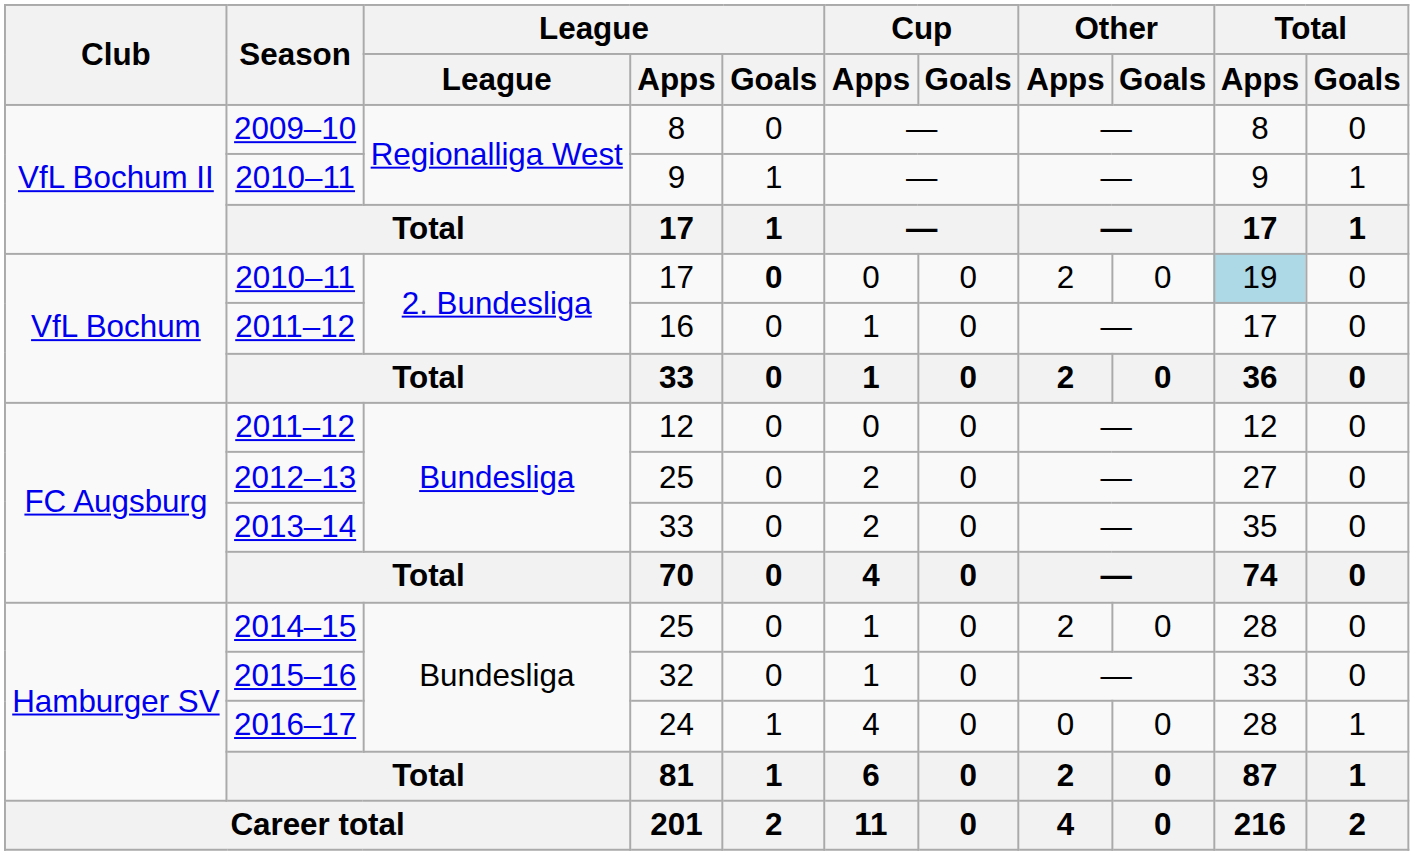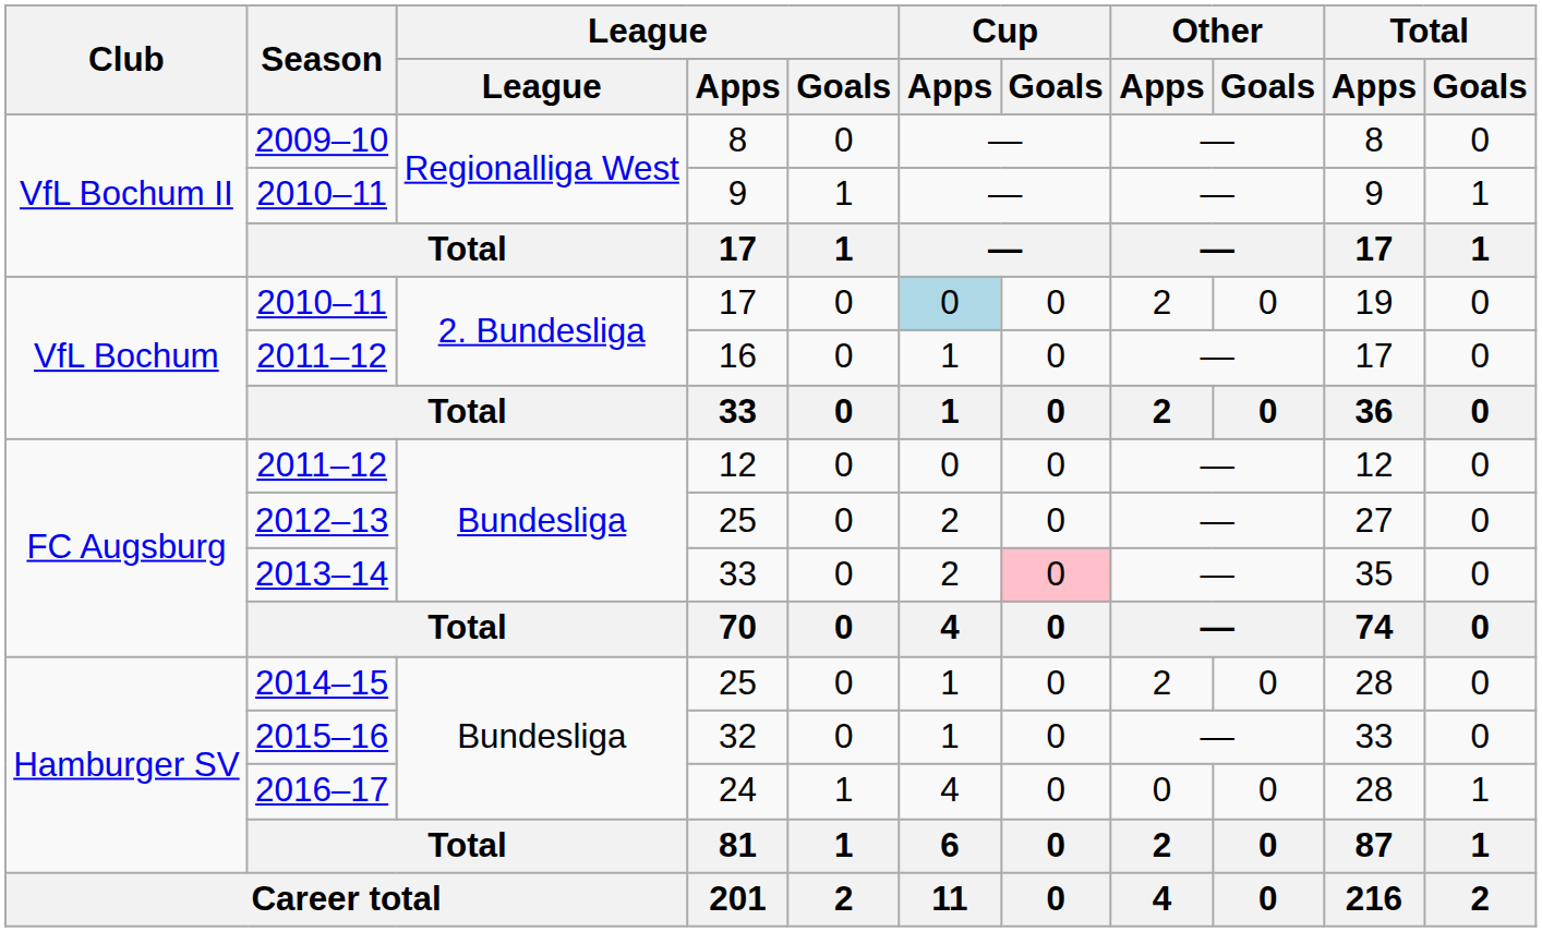2010–11 / 17 | League / Goals: bold -> normal
2010–11 / 17 | Cup / Apps: no background -> lightblue background
2010–11 / 17 | Total / Apps: lightblue background -> no background
2013–14 / 33 | Cup / Goals: no background -> pink background
